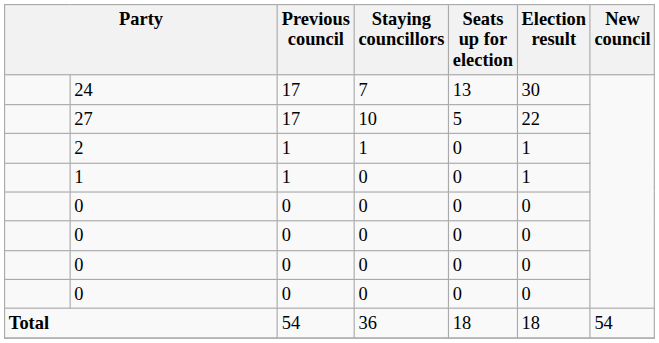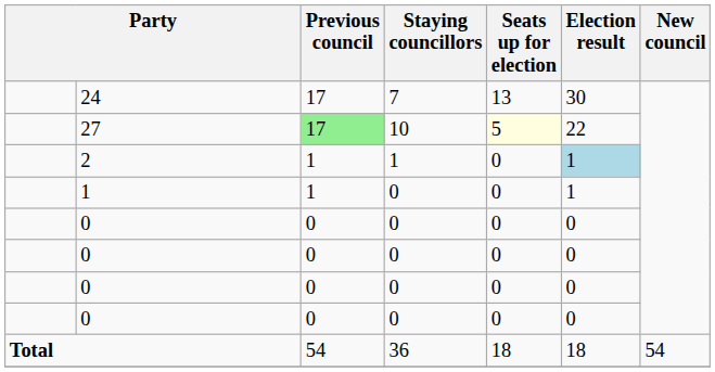27 | Previous council: no background -> lightgreen background
27 | Seats up for election: no background -> lightyellow background
2 | Election result: no background -> lightblue background
